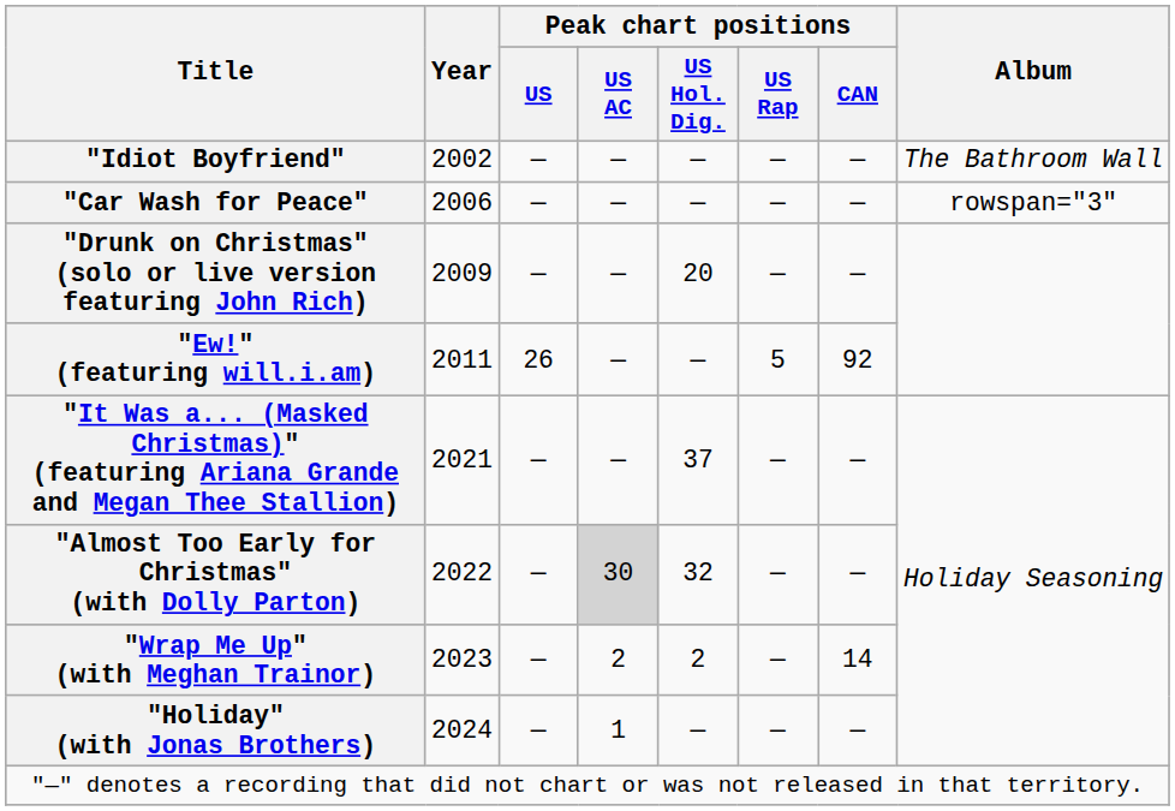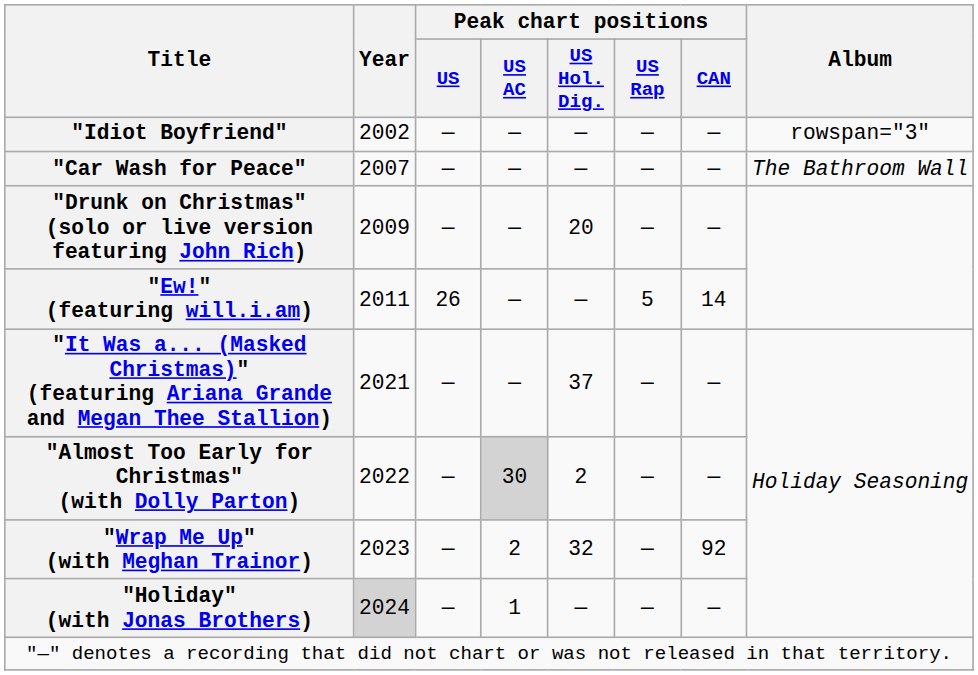"Idiot Boyfriend" | Album: The Bathroom Wall -> rowspan="3"
"Car Wash for Peace" | Year: 2006 -> 2007
"Car Wash for Peace" | Album: rowspan="3" -> The Bathroom Wall
"Ew!" (featuring will.i.am) | Peak chart positions / CAN: 92 -> 14
"Almost Too Early for Christmas" (with Dolly Parton) | Peak chart positions / US Hol. Dig.: 32 -> 2
"Wrap Me Up" (with Meghan Trainor) | Peak chart positions / US Hol. Dig.: 2 -> 32
"Wrap Me Up" (with Meghan Trainor) | Peak chart positions / CAN: 14 -> 92
"Holiday" (with Jonas Brothers) | Year: no background -> lightgrey background
